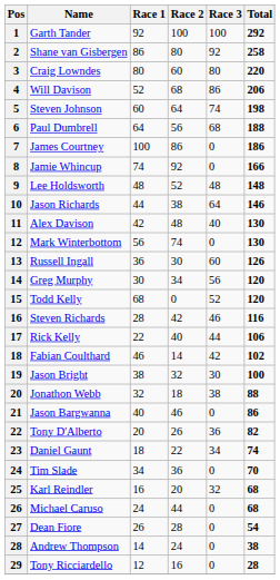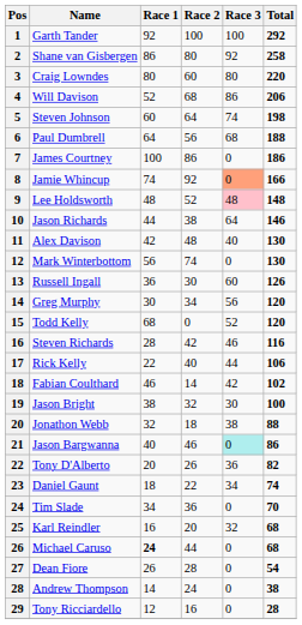Jamie Whincup | Race 3: no background -> lightsalmon background
Lee Holdsworth | Race 3: no background -> pink background
Jason Bargwanna | Race 3: no background -> paleturquoise background
Michael Caruso | Race 1: normal -> bold
